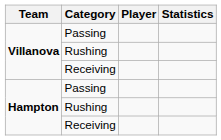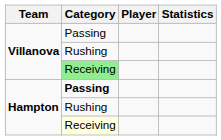Villanova / Receiving | Category: no background -> lightgreen background
Hampton / Passing | Category: normal -> bold
Hampton / Receiving | Category: no background -> lightyellow background
